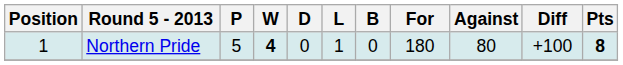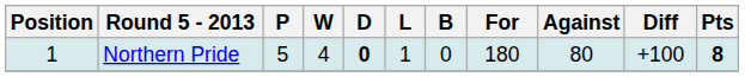Northern Pride | W: bold -> normal
Northern Pride | D: normal -> bold
